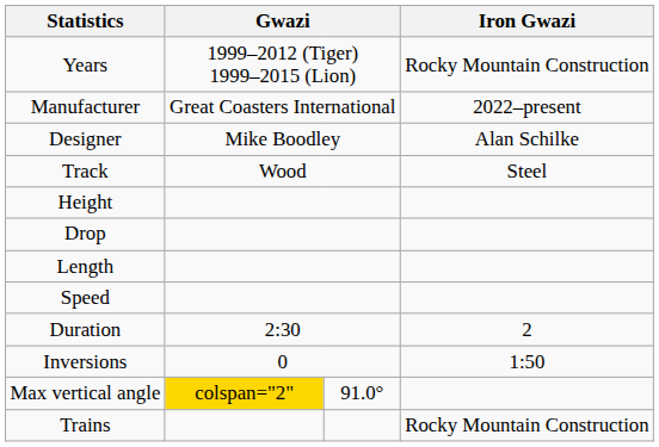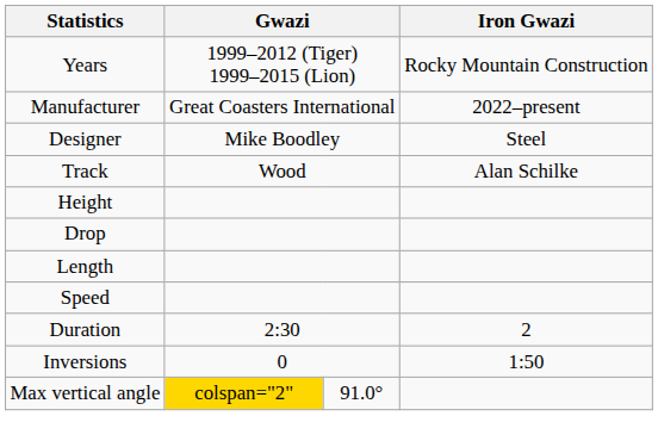Designer | Iron Gwazi: Alan Schilke -> Steel
Track | Iron Gwazi: Steel -> Alan Schilke
- row: Trains | Rocky Mountain Construction
